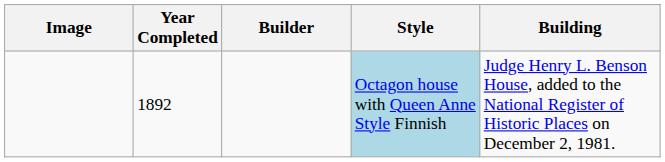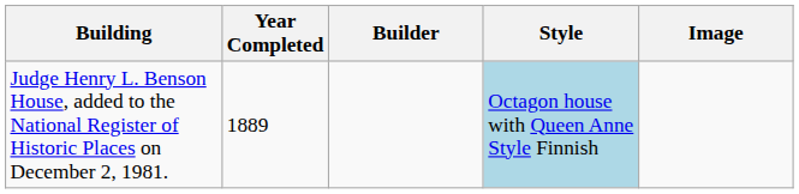columns swapped: Building <-> Image
row 2 | Year Completed: 1892 -> 1889
